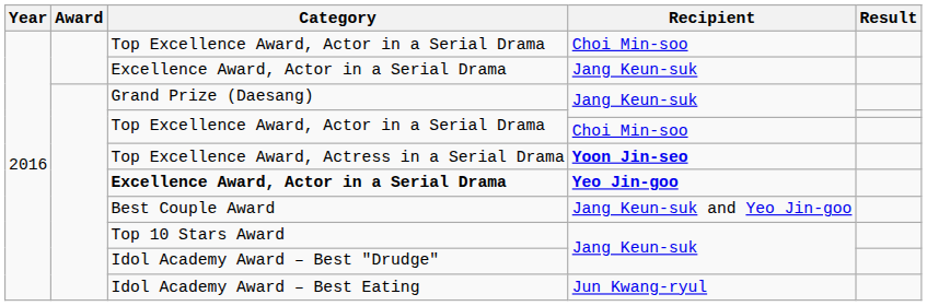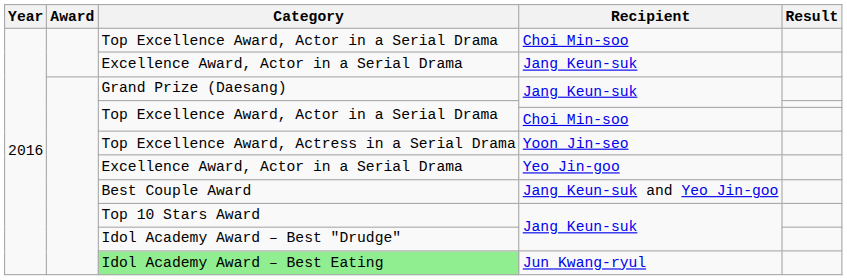Top Excellence Award, Actress in a Serial Drama | Recipient: bold -> normal
Excellence Award, Actor in a Serial Drama / Yeo Jin-goo | Category: bold -> normal
Excellence Award, Actor in a Serial Drama / Yeo Jin-goo | Recipient: bold -> normal
Idol Academy Award – Best Eating | Category: no background -> lightgreen background
